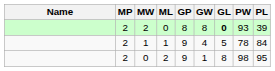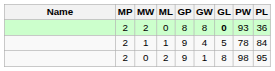row 2 | PL: 39 -> 36
